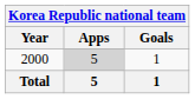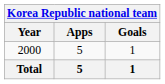2000 | Apps: lightgrey background -> no background
